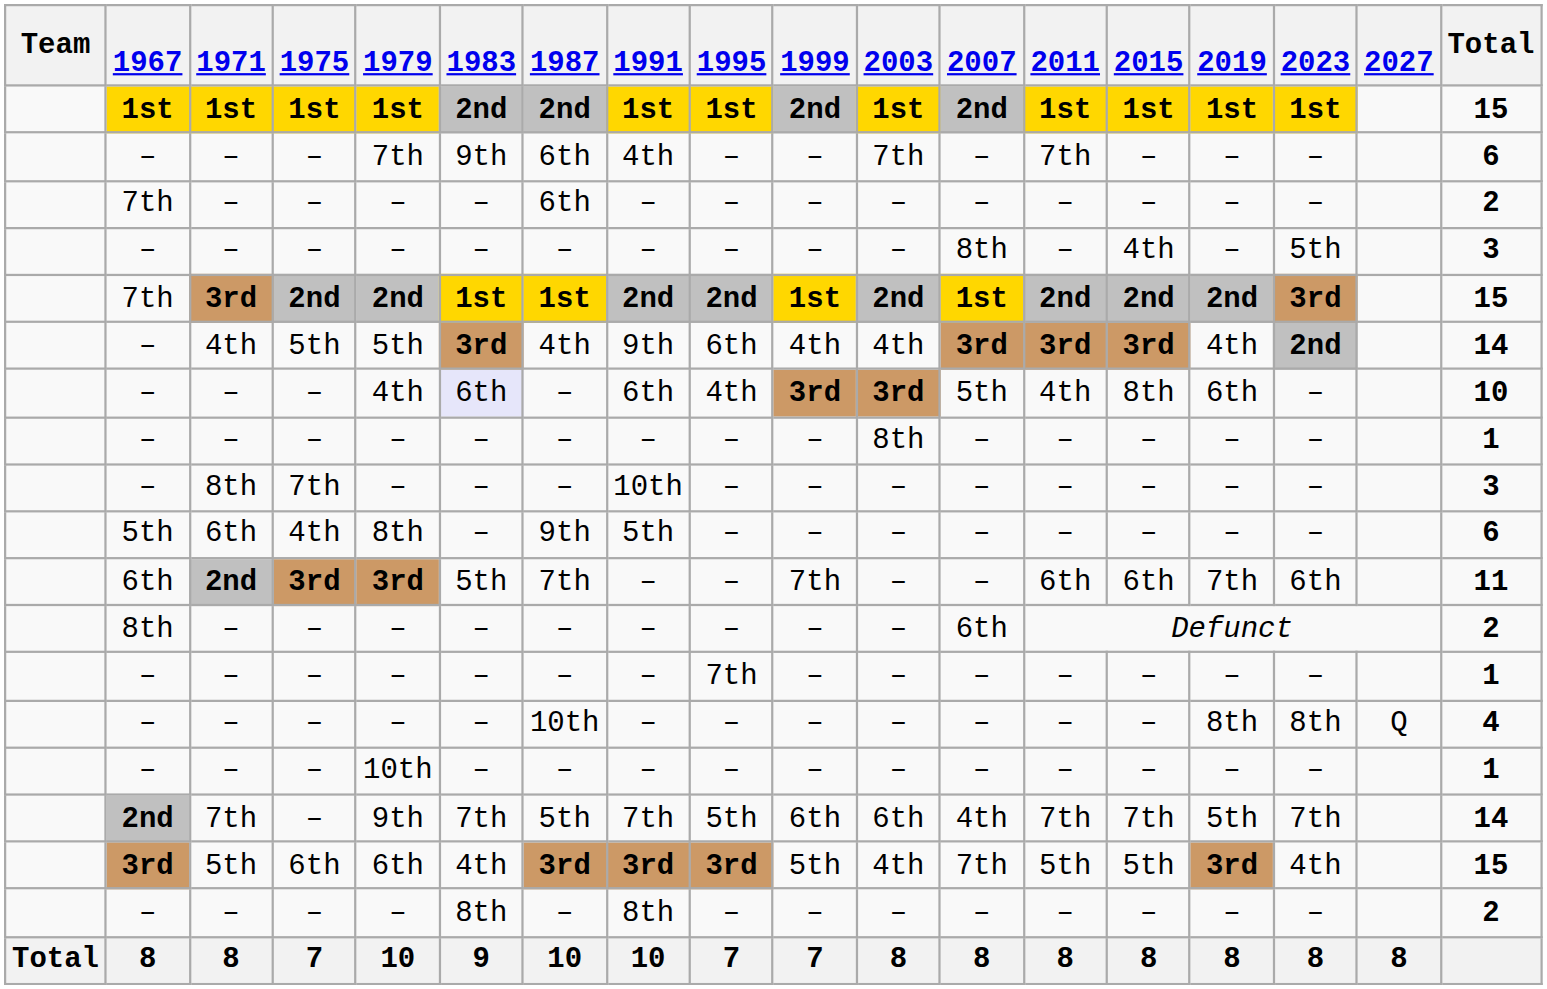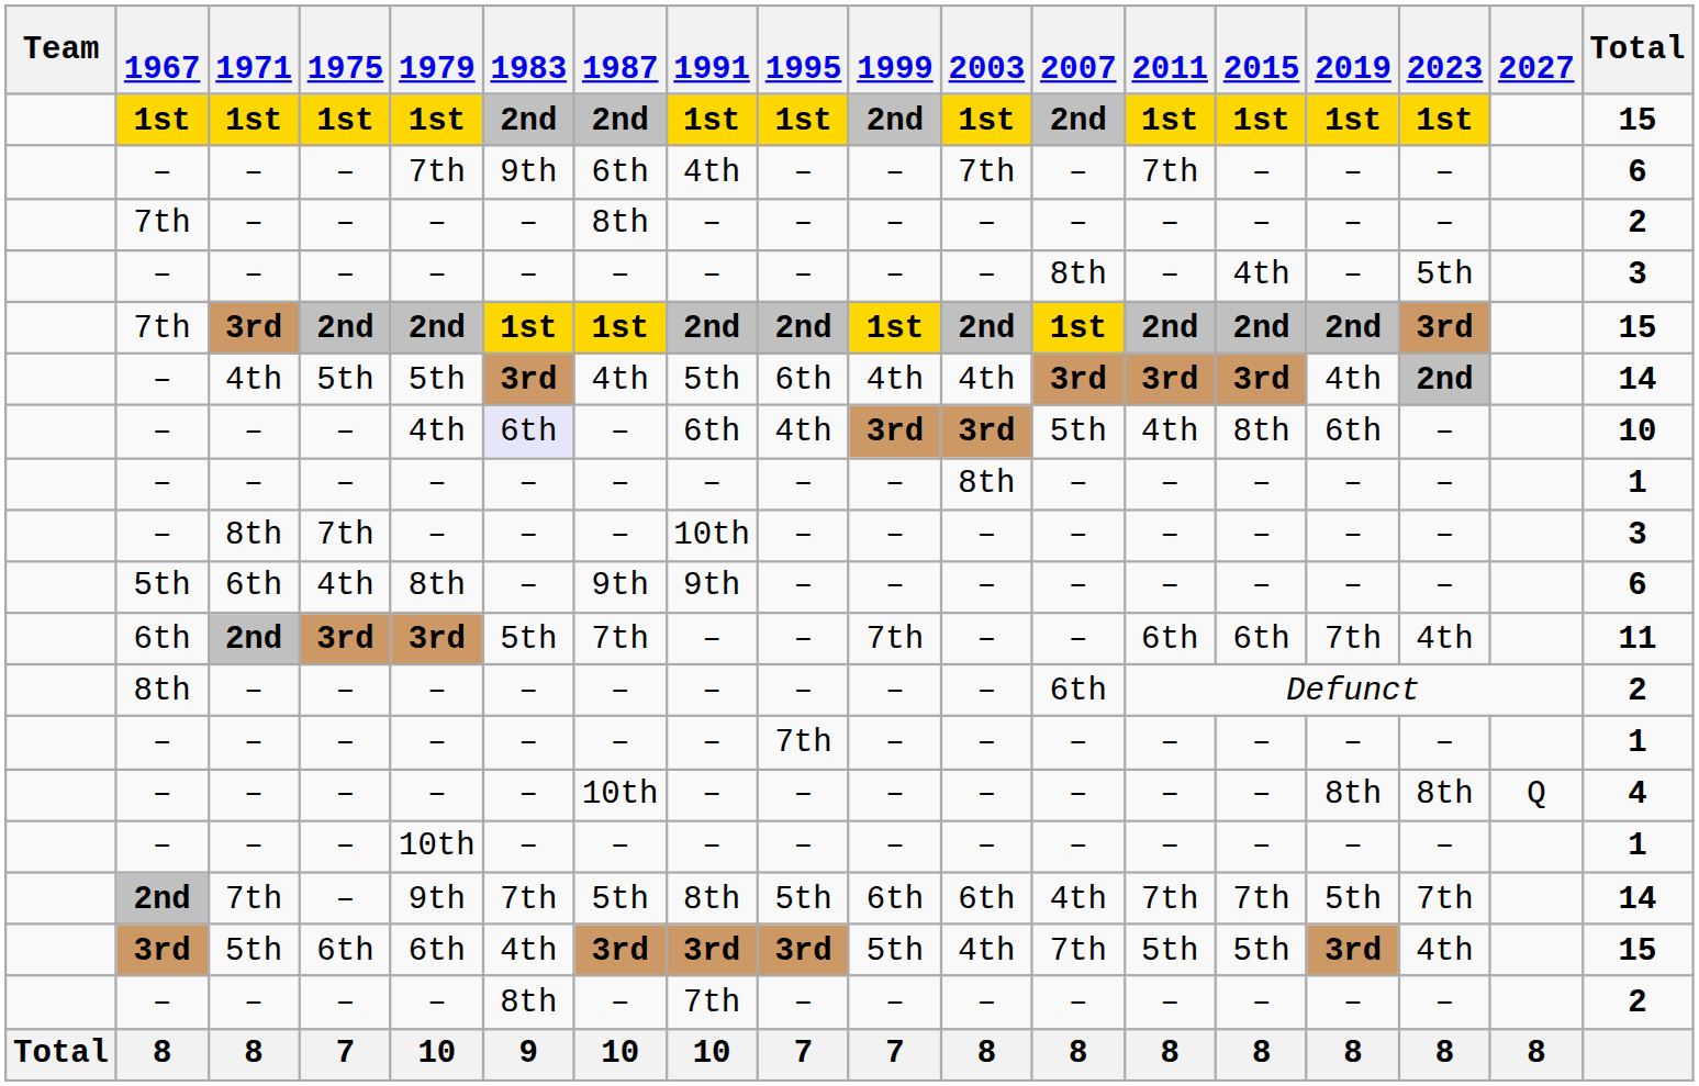row 4 | 1987: 6th -> 8th
row 7 | 1991: 9th -> 5th
row 11 | 1991: 5th -> 9th
row 12 | 2023: 6th -> 4th
row 17 | 1991: 7th -> 8th
row 19 | 1991: 8th -> 7th
